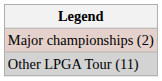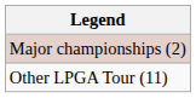row 3 | column 1: lightgrey background -> no background
